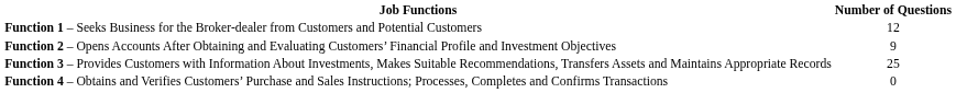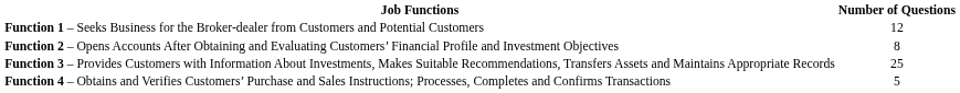row 3 | Number of Questions: 9 -> 8
row 5 | Number of Questions: 0 -> 5
